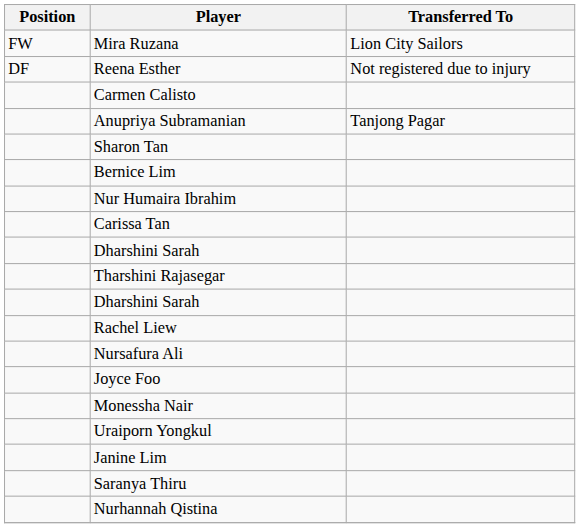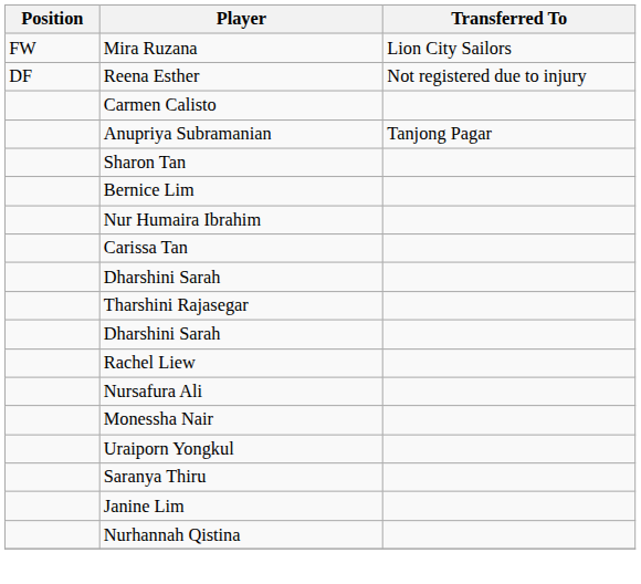- row: Joyce Foo
rows swapped: Janine Lim <-> Saranya Thiru
